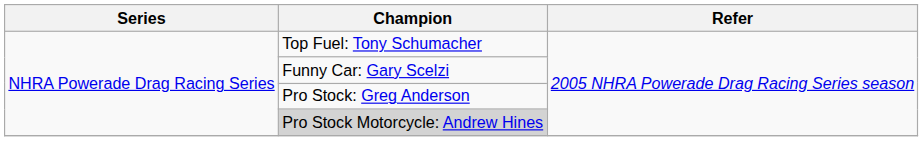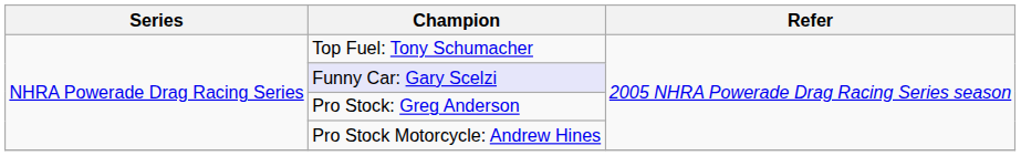Funny Car: Gary Scelzi | Champion: no background -> lavender background
Pro Stock Motorcycle: Andrew Hines | Champion: lightgrey background -> no background
